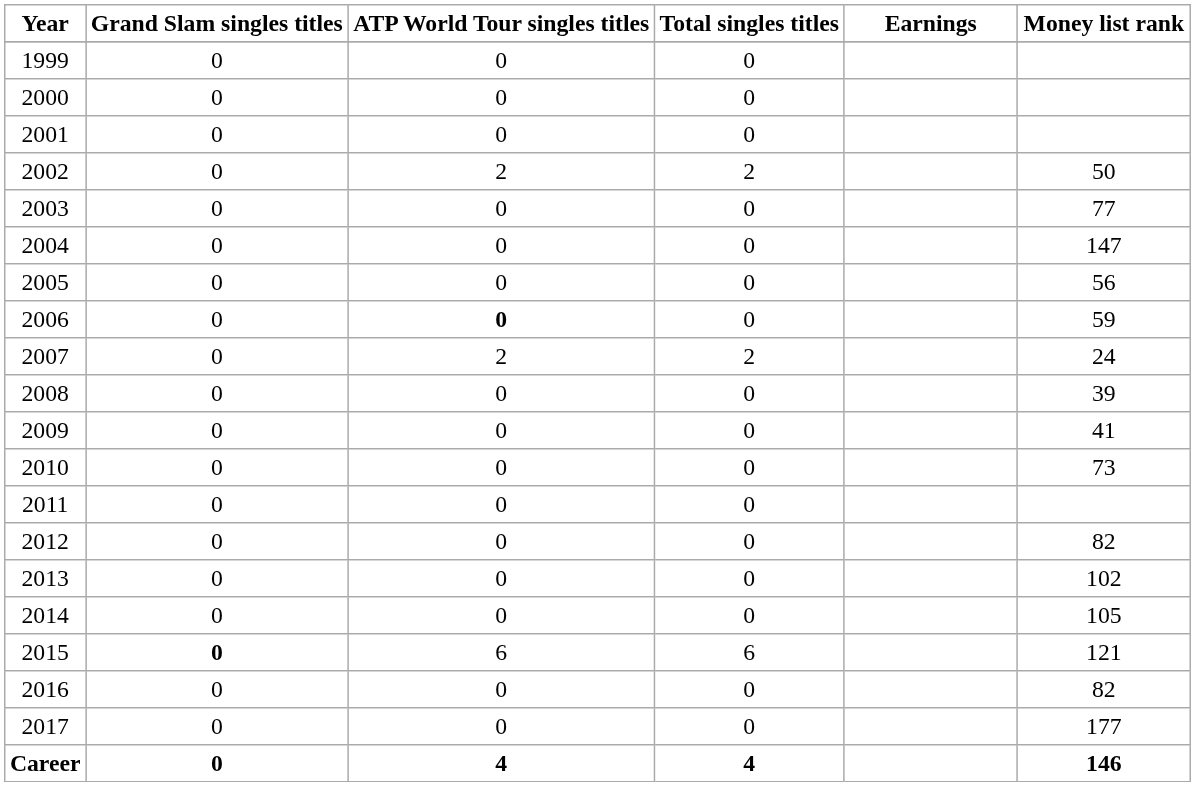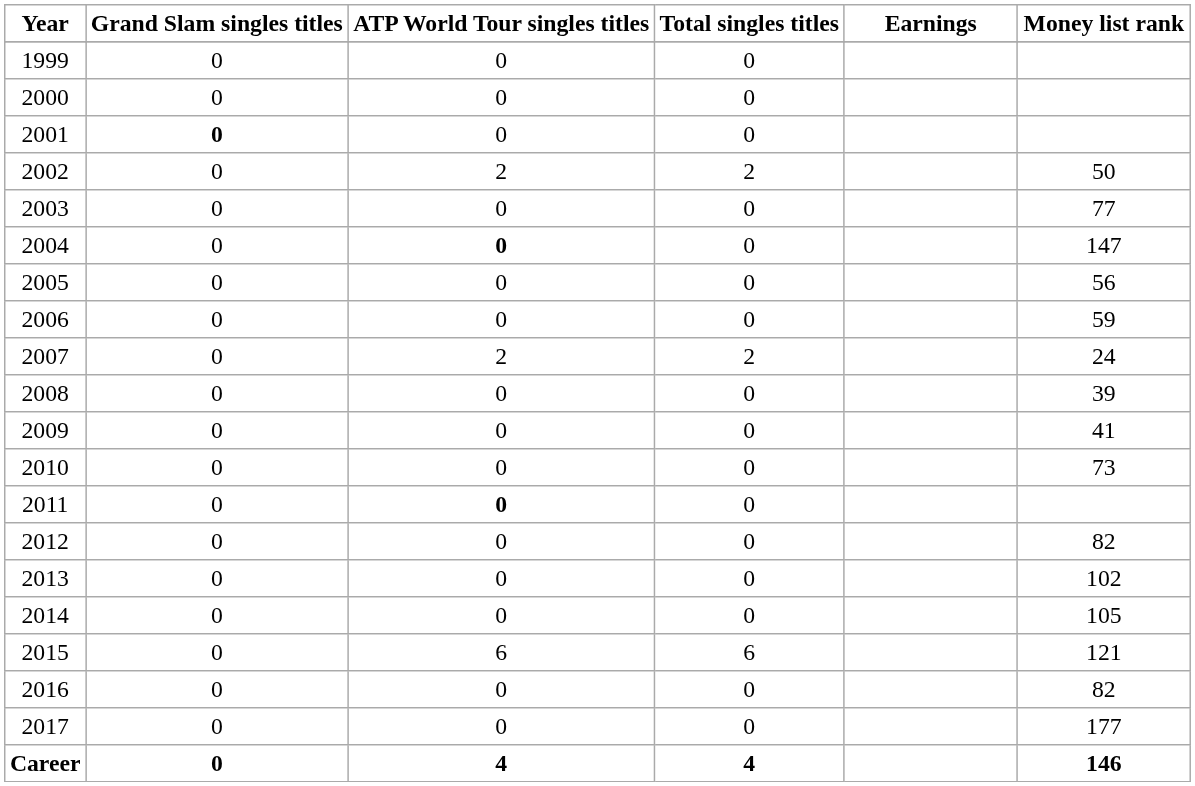2001 | Grand Slam singles titles: normal -> bold
2004 | ATP World Tour singles titles: normal -> bold
2006 | ATP World Tour singles titles: bold -> normal
2011 | ATP World Tour singles titles: normal -> bold
2015 | Grand Slam singles titles: bold -> normal
